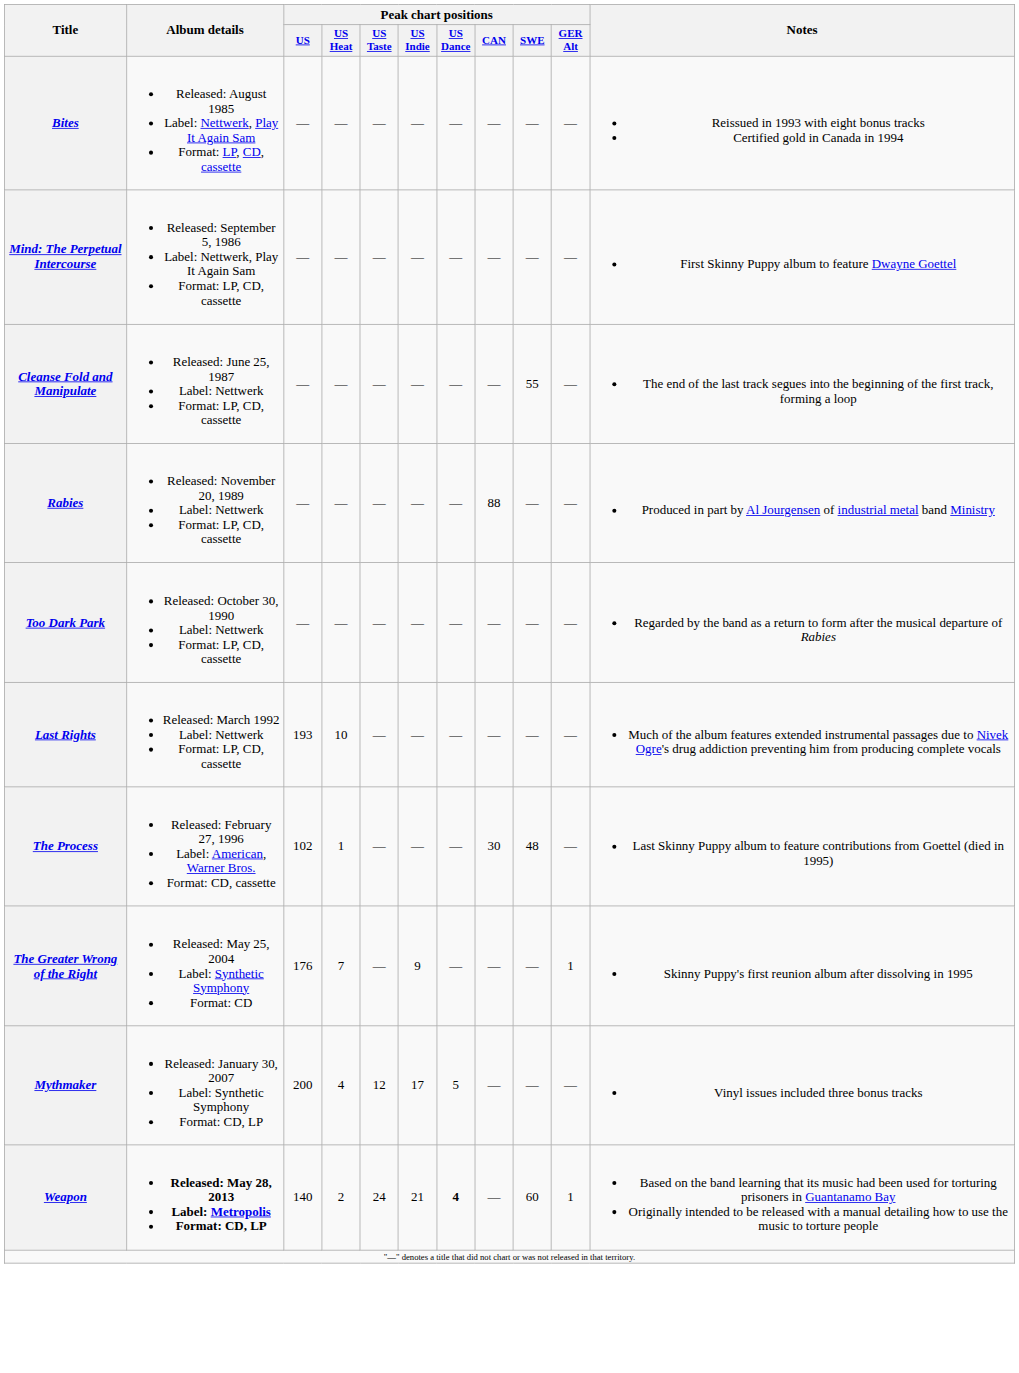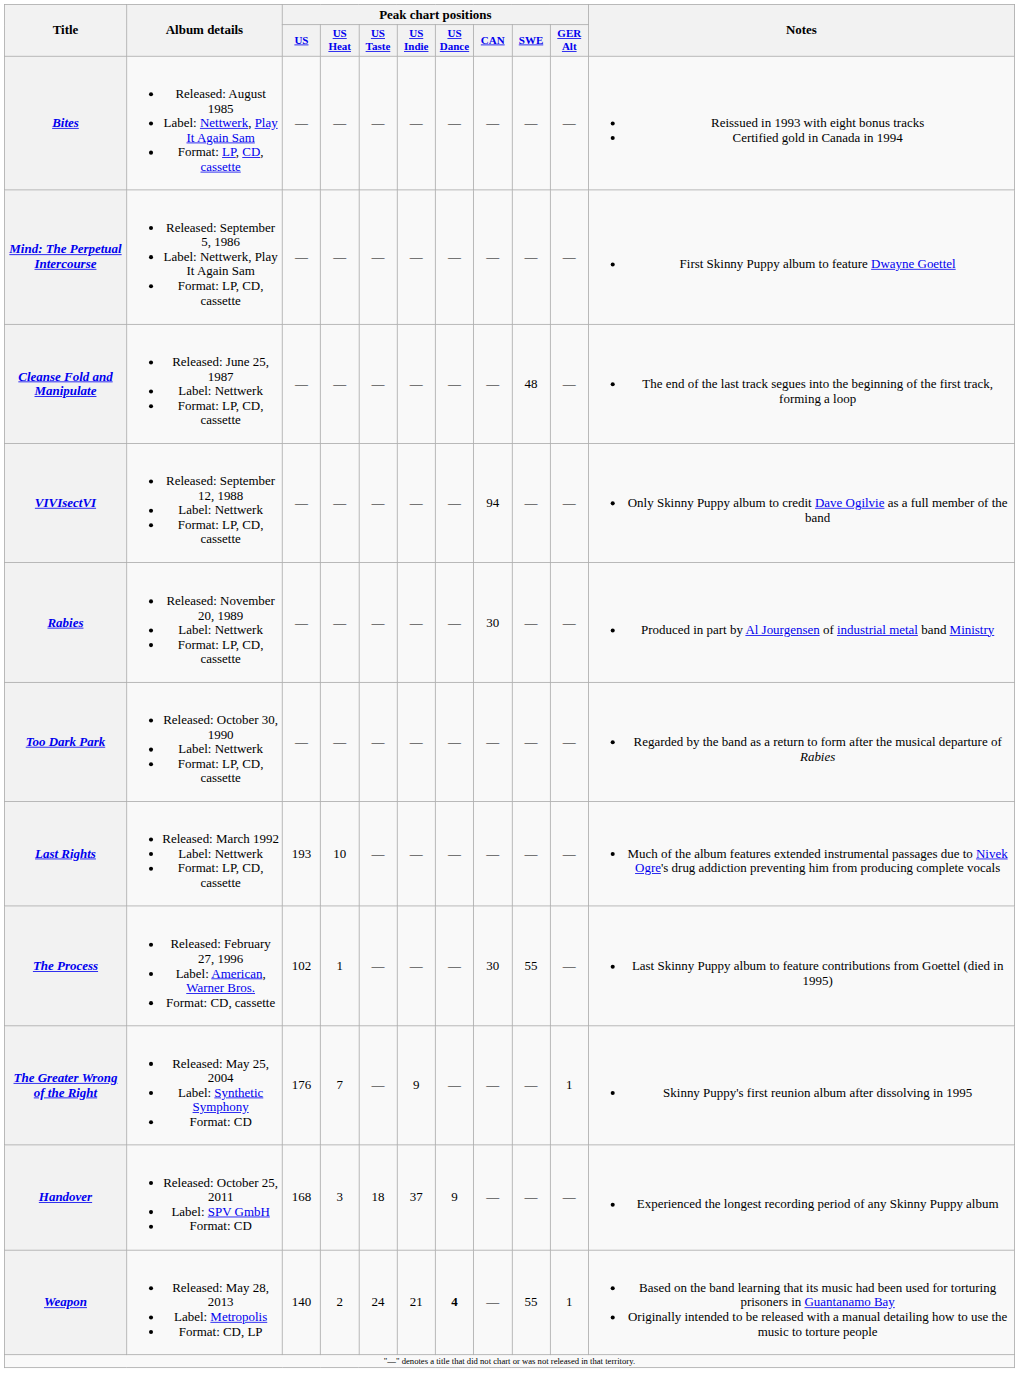Cleanse Fold and Manipulate | Peak chart positions / SWE: 55 -> 48
+ row: VIVIsectVI | Released: September 12, 1988 Label: Nettwerk Format: LP, CD, cassette | — | — | — | — | — | 94 | — | — | Only Skinny Puppy album to credit Dave Ogilvie as a full member of the band
Rabies | Peak chart positions / CAN: 88 -> 30
The Process | Peak chart positions / SWE: 48 -> 55
- row: Mythmaker | Released: January 30, 2007 Label: Synthetic Symphony Format: CD, LP | 200 | 4 | 12 | 17 | 5 | — | — | — | Vinyl issues included three bonus tracks
+ row: Handover | Released: October 25, 2011 Label: SPV GmbH Format: CD | 168 | 3 | 18 | 37 | 9 | — | — | — | Experienced the longest recording period of any Skinny Puppy album
Weapon | Album details: bold -> normal
Weapon | Peak chart positions / SWE: 60 -> 55
